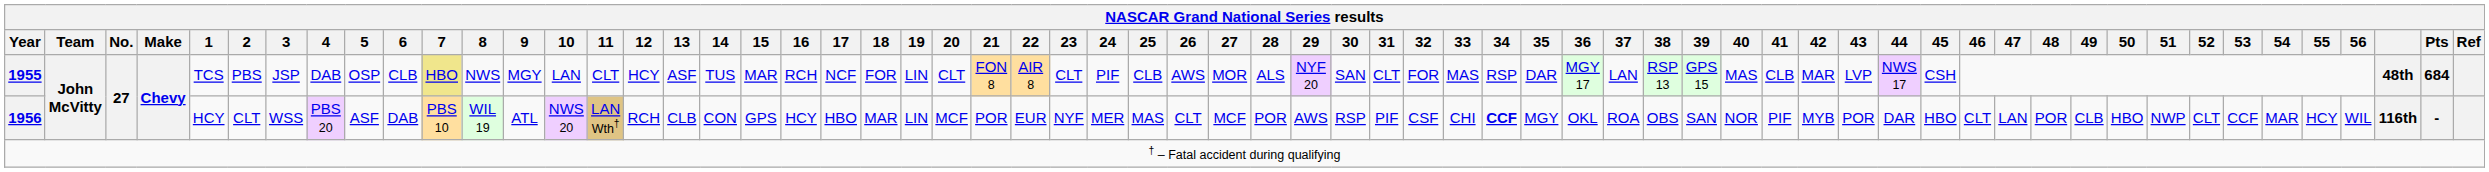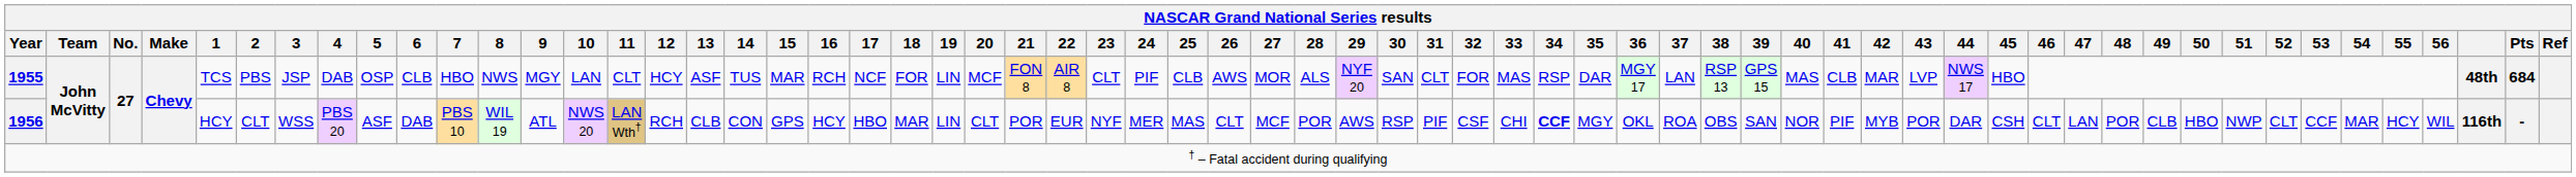1955 | 7: khaki background -> no background
1955 | 20: CLT -> MCF
1955 | 45: CSH -> HBO
1956 | 20: MCF -> CLT
1956 | 45: HBO -> CSH
